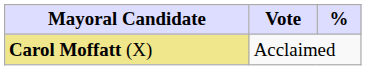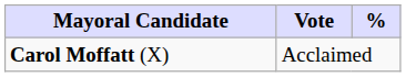Carol Moffatt (X) | Mayoral Candidate: khaki background -> no background
